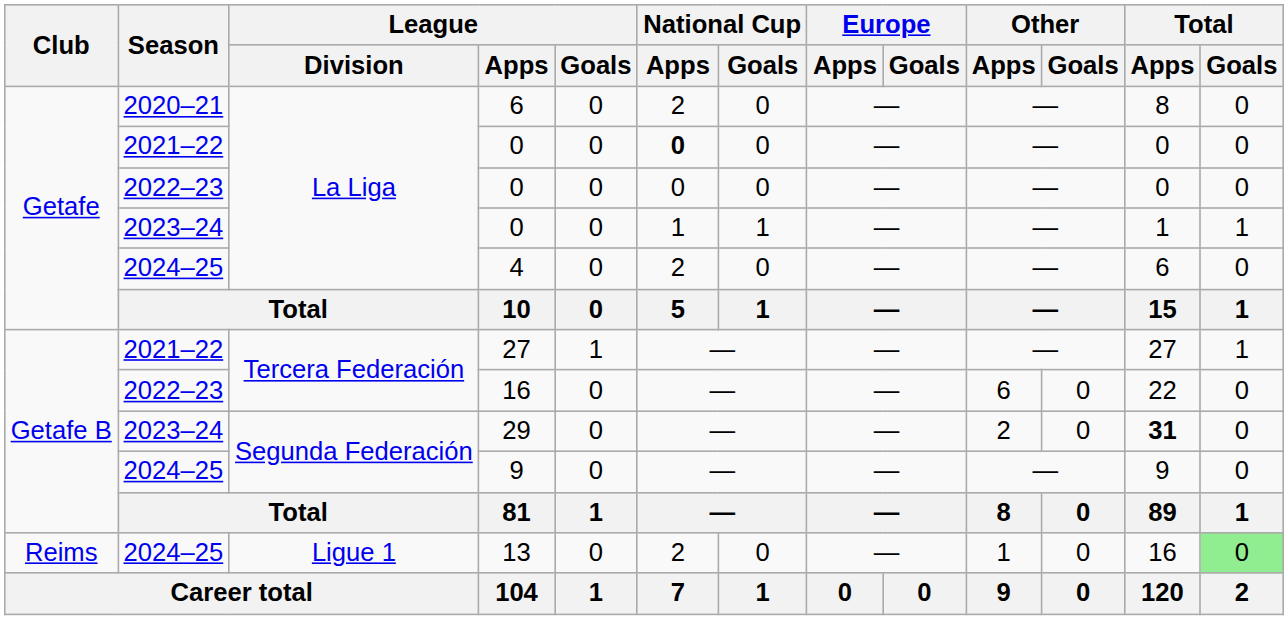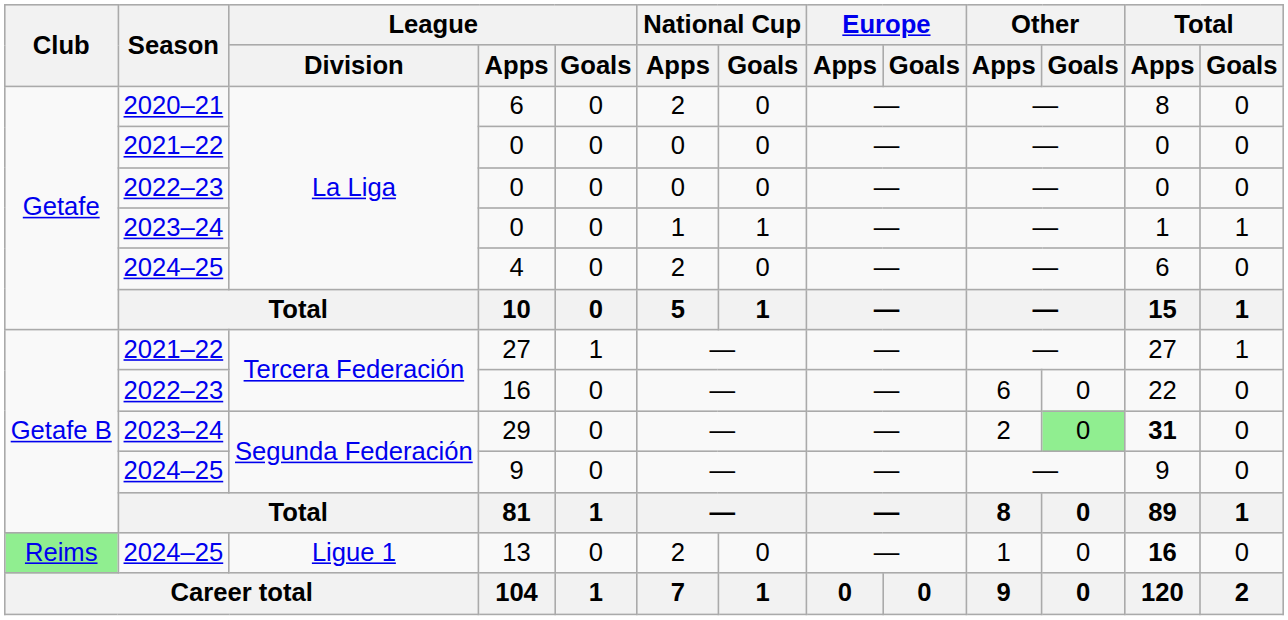2021–22 / 0 | National Cup / Apps: bold -> normal
29 | Other / Goals: no background -> lightgreen background
13 | Club: no background -> lightgreen background
13 | Total / Apps: normal -> bold
13 | Total / Goals: lightgreen background -> no background
